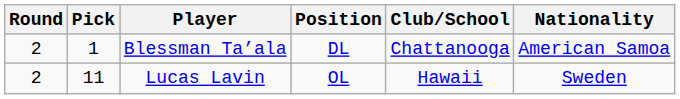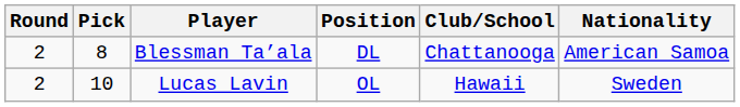Blessman Ta’ala | Pick: 1 -> 8
Lucas Lavin | Pick: 11 -> 10
